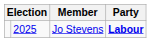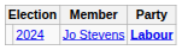Jo Stevens | column 2: 2025 -> 2024
